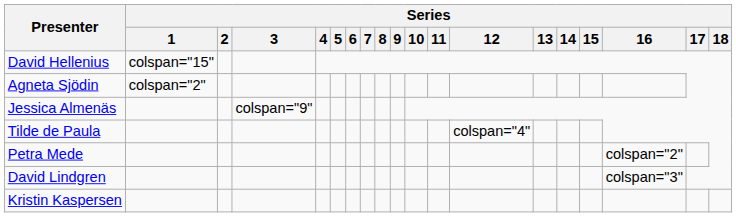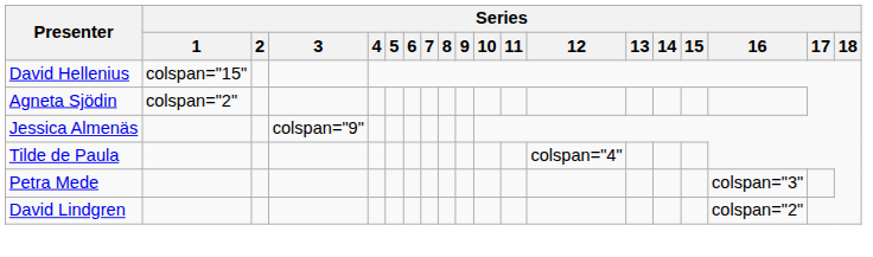Petra Mede | Series / 16: colspan="2" -> colspan="3"
David Lindgren | Series / 16: colspan="3" -> colspan="2"
- row: Kristin Kaspersen
